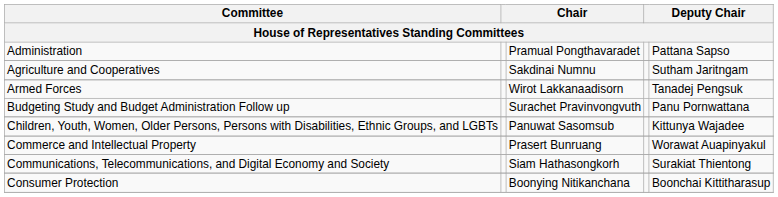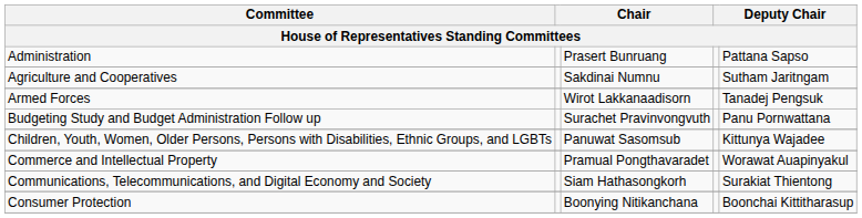Administration | column 3: Pramual Pongthavaradet -> Prasert Bunruang
Commerce and Intellectual Property | column 3: Prasert Bunruang -> Pramual Pongthavaradet
